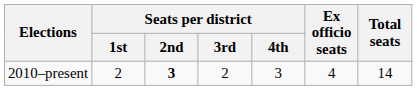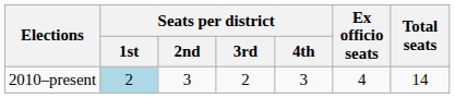2010–present | Seats per district / 1st: no background -> lightblue background
2010–present | Seats per district / 2nd: bold -> normal
